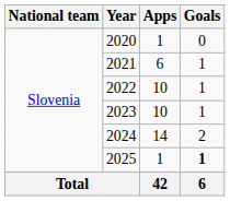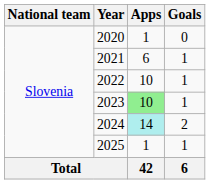2023 | Apps: no background -> lightgreen background
2024 | Apps: no background -> paleturquoise background
2025 | Goals: bold -> normal
